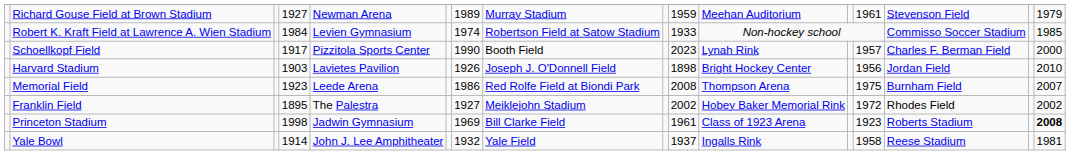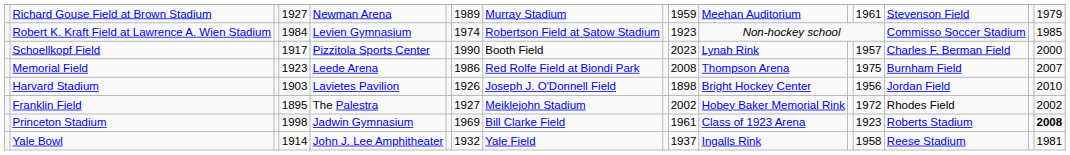Robert K. Kraft Field at Lawrence A. Wien Stadium | column 10: 1933 -> 1923
rows swapped: Memorial Field <-> Harvard Stadium
